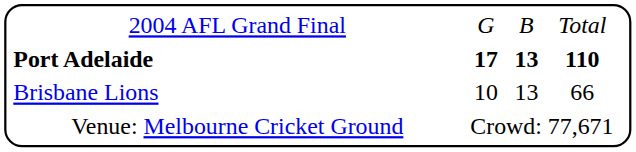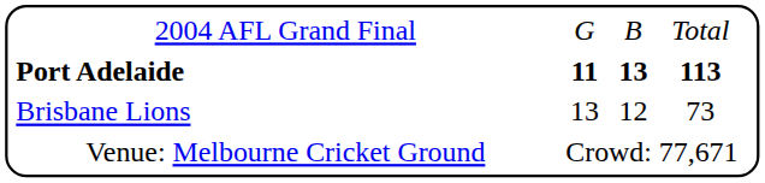Port Adelaide | column 2: 17 -> 11
Port Adelaide | column 4: 110 -> 113
Brisbane Lions | column 2: 10 -> 13
Brisbane Lions | column 3: 13 -> 12
Brisbane Lions | column 4: 66 -> 73
